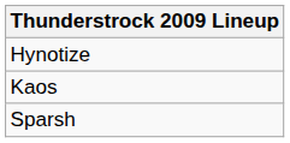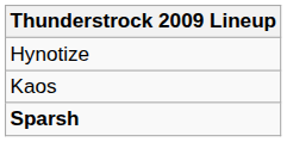row 4 | column 1: normal -> bold
